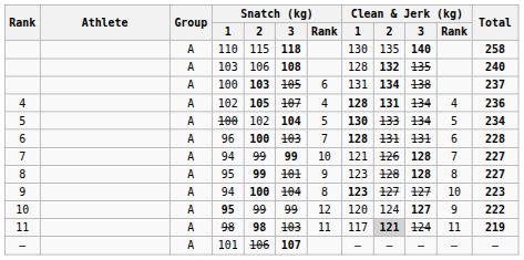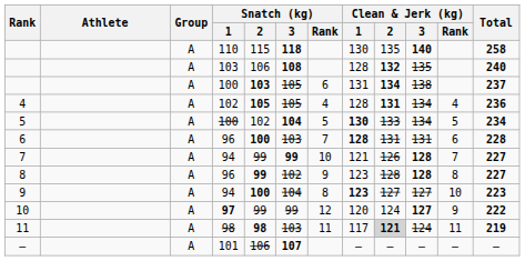row 6 | Snatch (kg) / 3: 107 -> 105
row 6 | Clean & Jerk (kg) / 1: bold -> normal
row 10 | Snatch (kg) / 1: 95 -> 96
row 10 | Snatch (kg) / 3: 101 -> 102
row 12 | Snatch (kg) / 1: 95 -> 97
